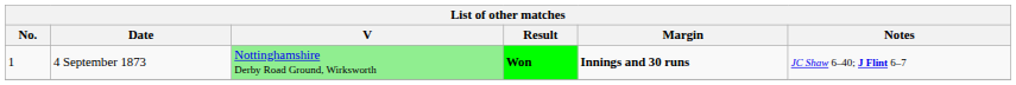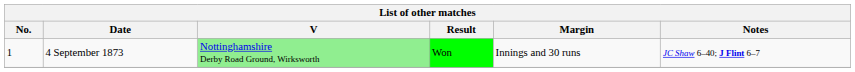4 September 1873 | Result: bold -> normal
4 September 1873 | Margin: bold -> normal
